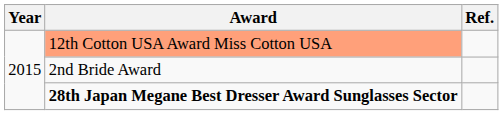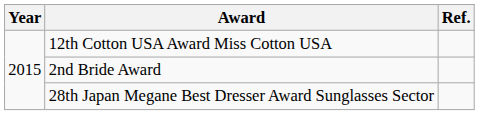12th Cotton USA Award Miss Cotton USA | Award: lightsalmon background -> no background
28th Japan Megane Best Dresser Award Sunglasses Sector | Award: bold -> normal
